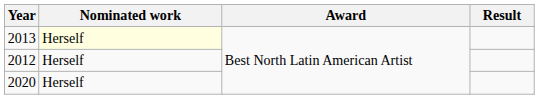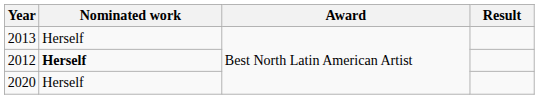2013 | Nominated work: lightyellow background -> no background
2012 | Nominated work: normal -> bold
